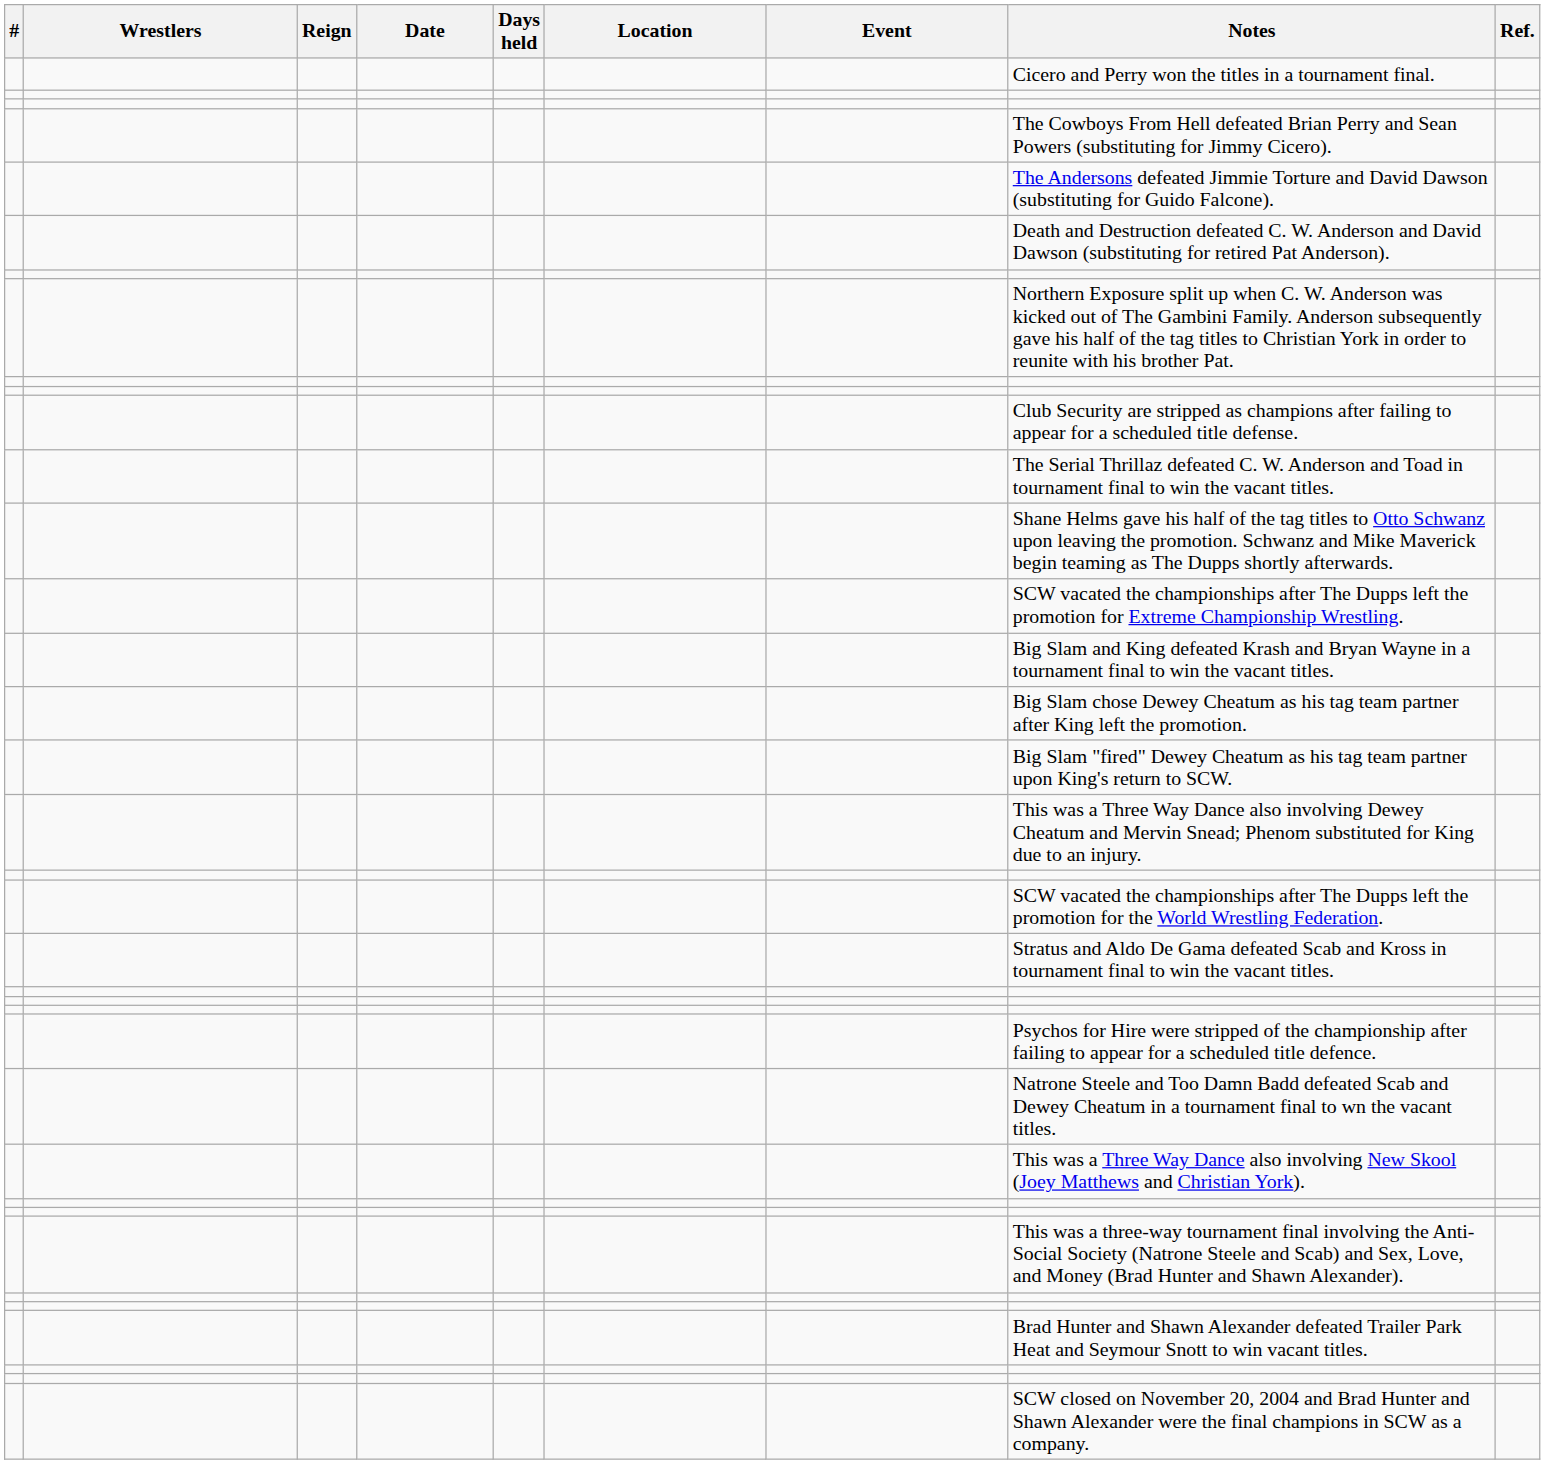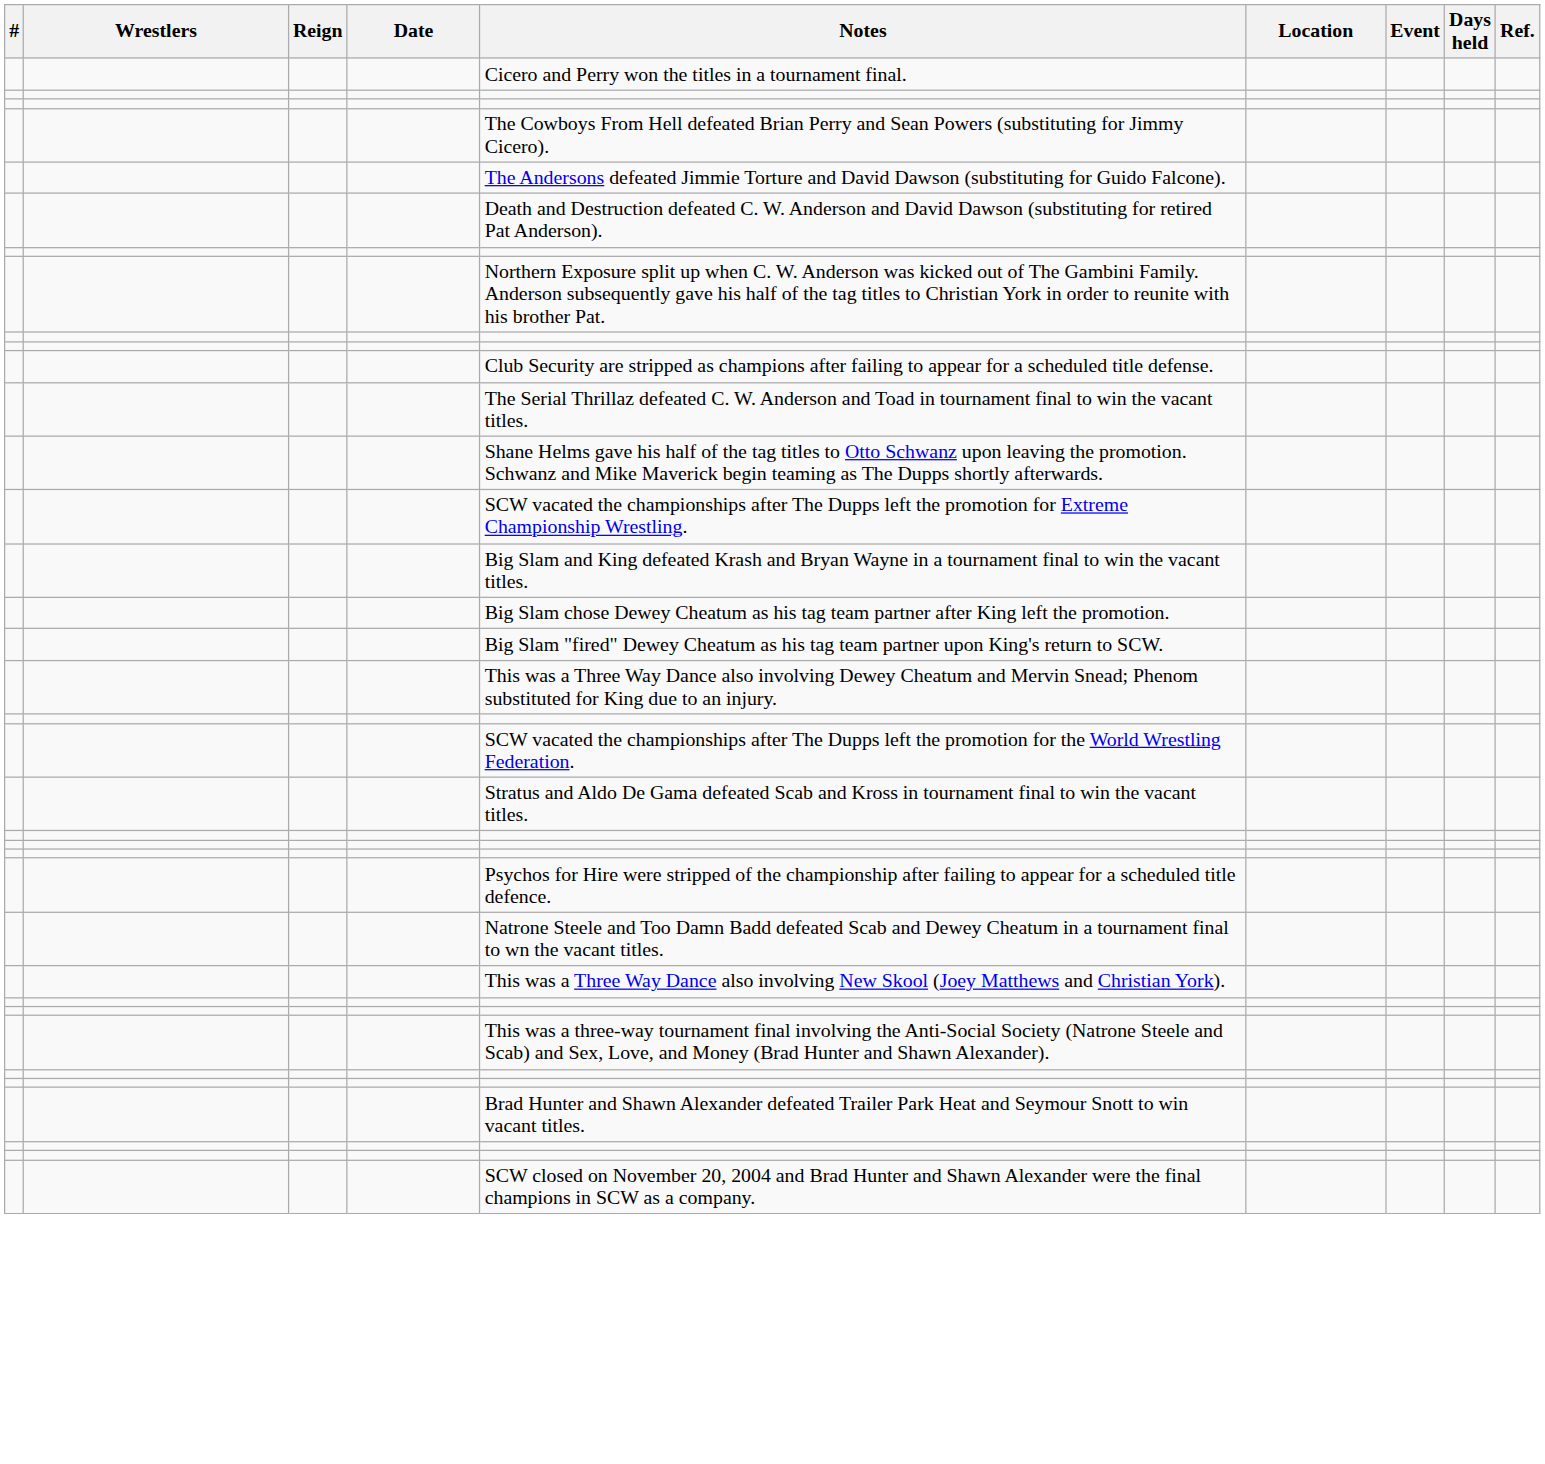columns swapped: Days held <-> Notes
